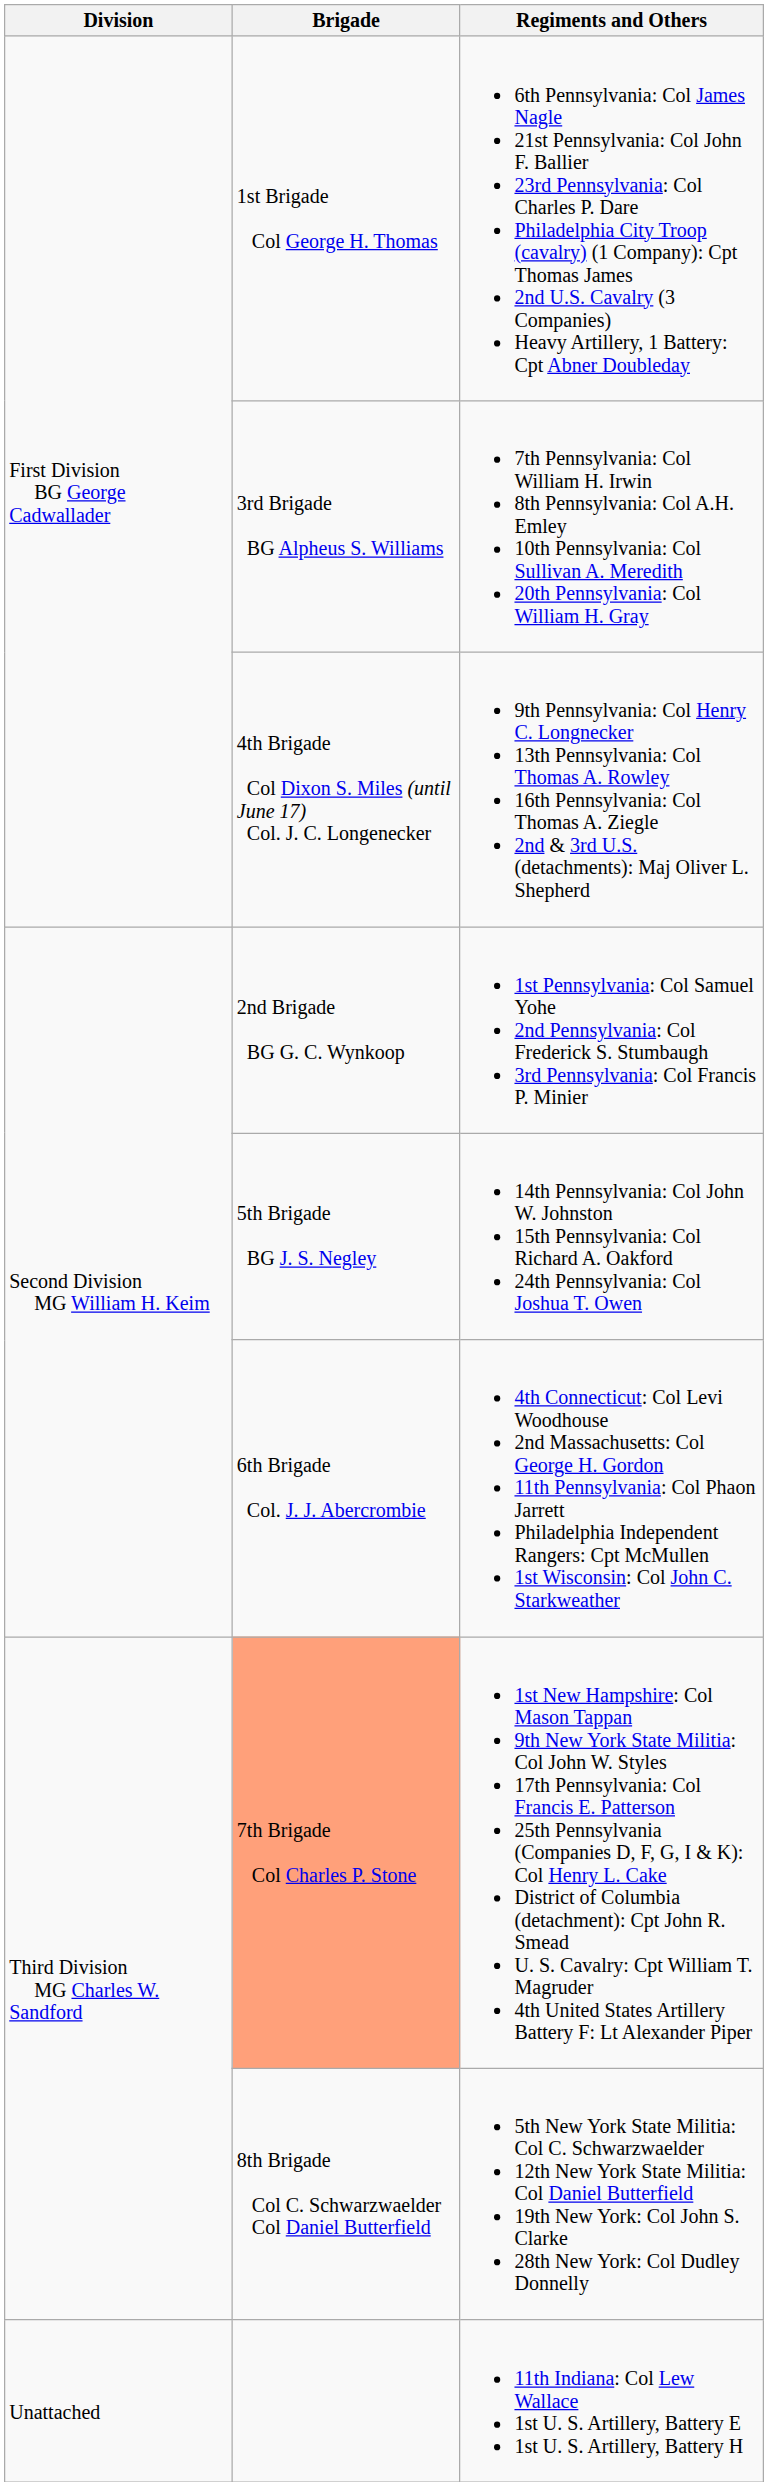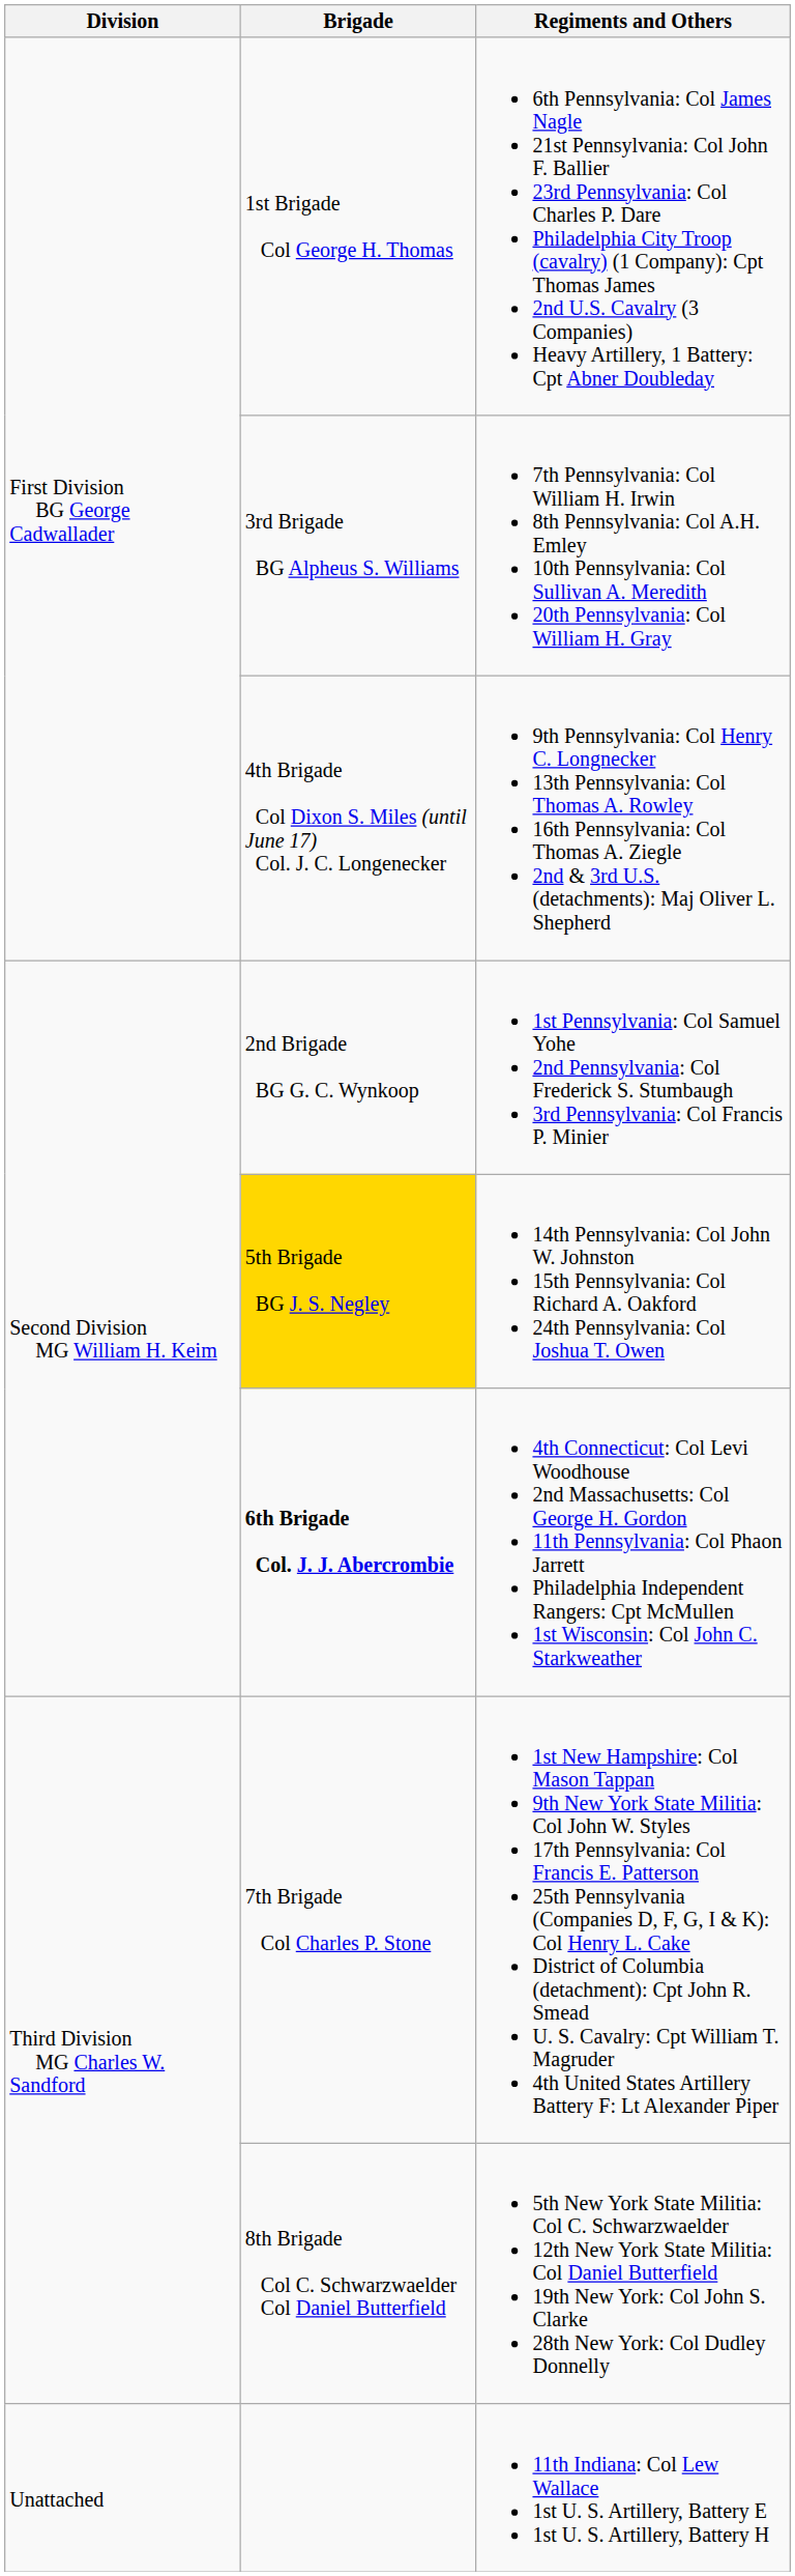5th Brigade BG J. S. Negley | Brigade: no background -> gold background
6th Brigade Col. J. J. Abercrombie | Brigade: normal -> bold
7th Brigade Col Charles P. Stone | Brigade: lightsalmon background -> no background
